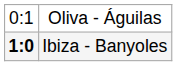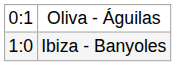Ibiza - Banyoles | column 1: bold -> normal
